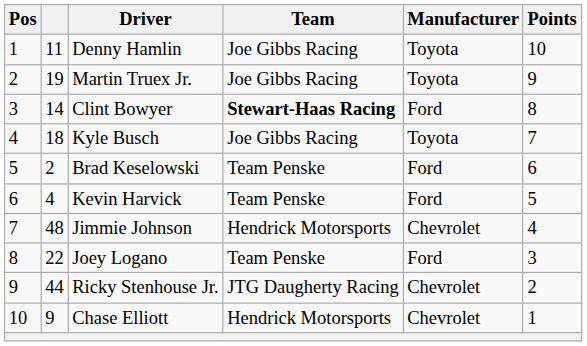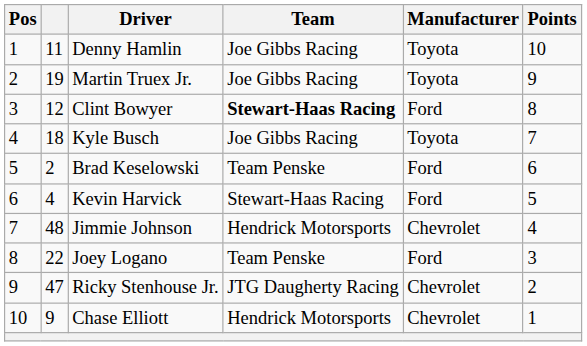Clint Bowyer | column 2: 14 -> 12
Kevin Harvick | Team: Team Penske -> Stewart-Haas Racing
Ricky Stenhouse Jr. | column 2: 44 -> 47
